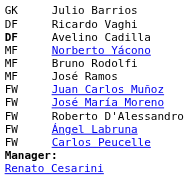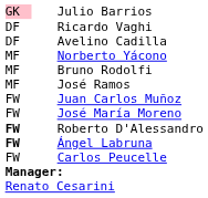Julio Barrios | column 1: no background -> pink background
Avelino Cadilla | column 1: bold -> normal
Roberto D'Alessandro | column 1: normal -> bold
Ángel Labruna | column 1: normal -> bold
